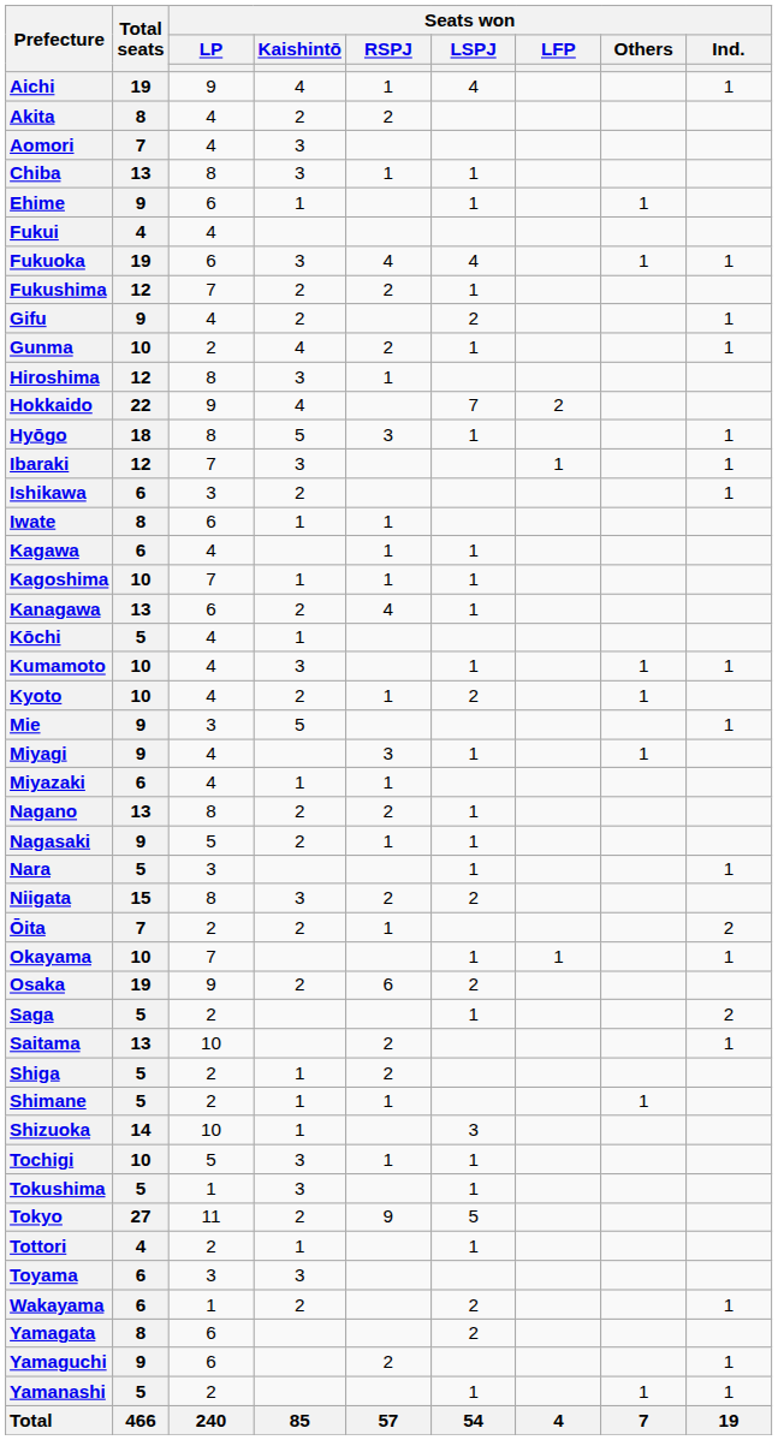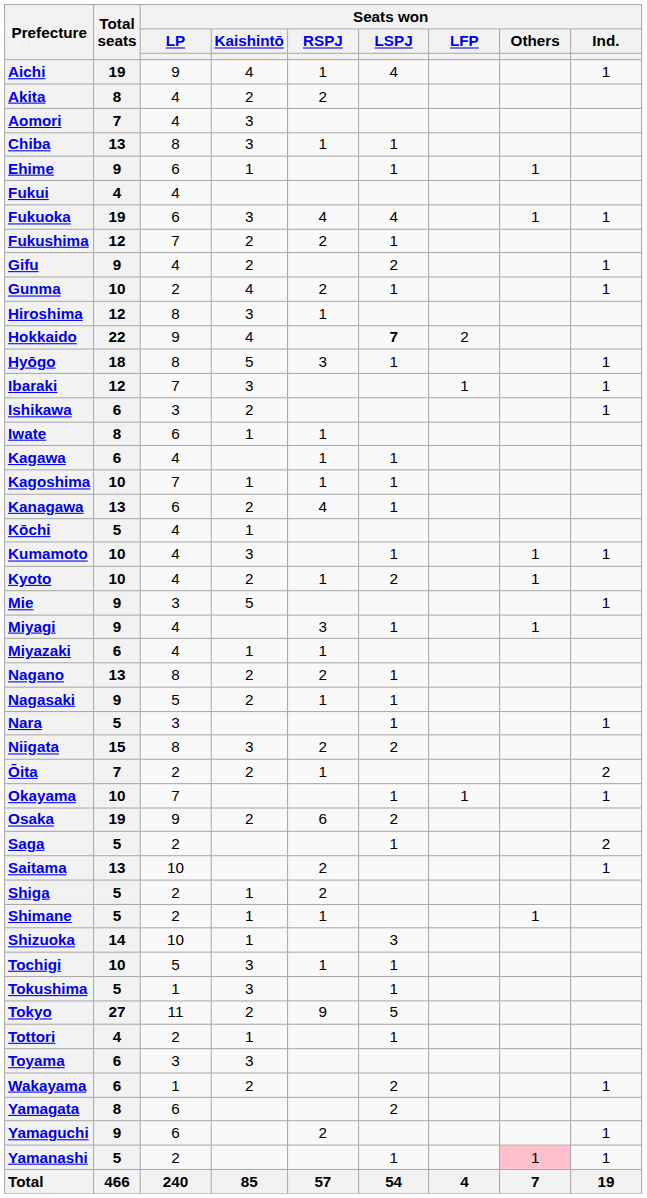Hokkaido | Seats won / LSPJ: normal -> bold
Yamanashi | Seats won / Others: no background -> pink background
